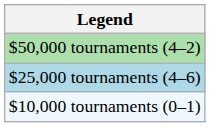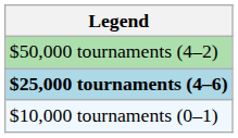row 3 | column 1: normal -> bold
